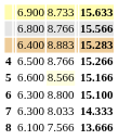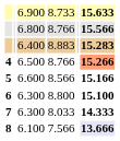4 | column 4: no background -> lightsalmon background
5 | column 3: lightyellow background -> no background
8 | column 4: no background -> lavender background
